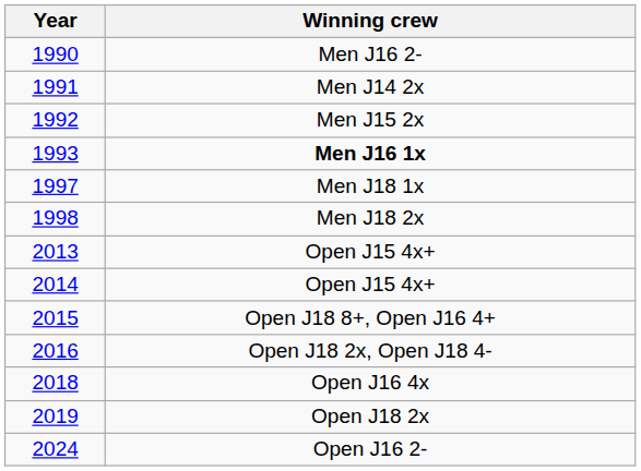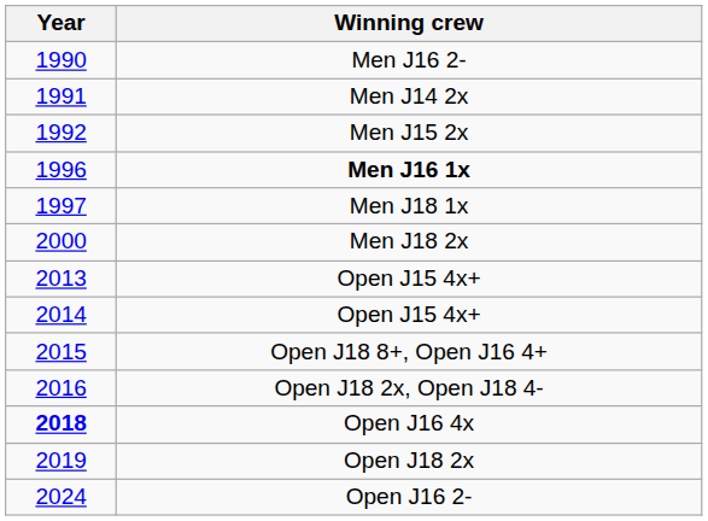row 5 | Year: 1993 -> 1996
row 7 | Year: 1998 -> 2000
row 12 | Year: normal -> bold
